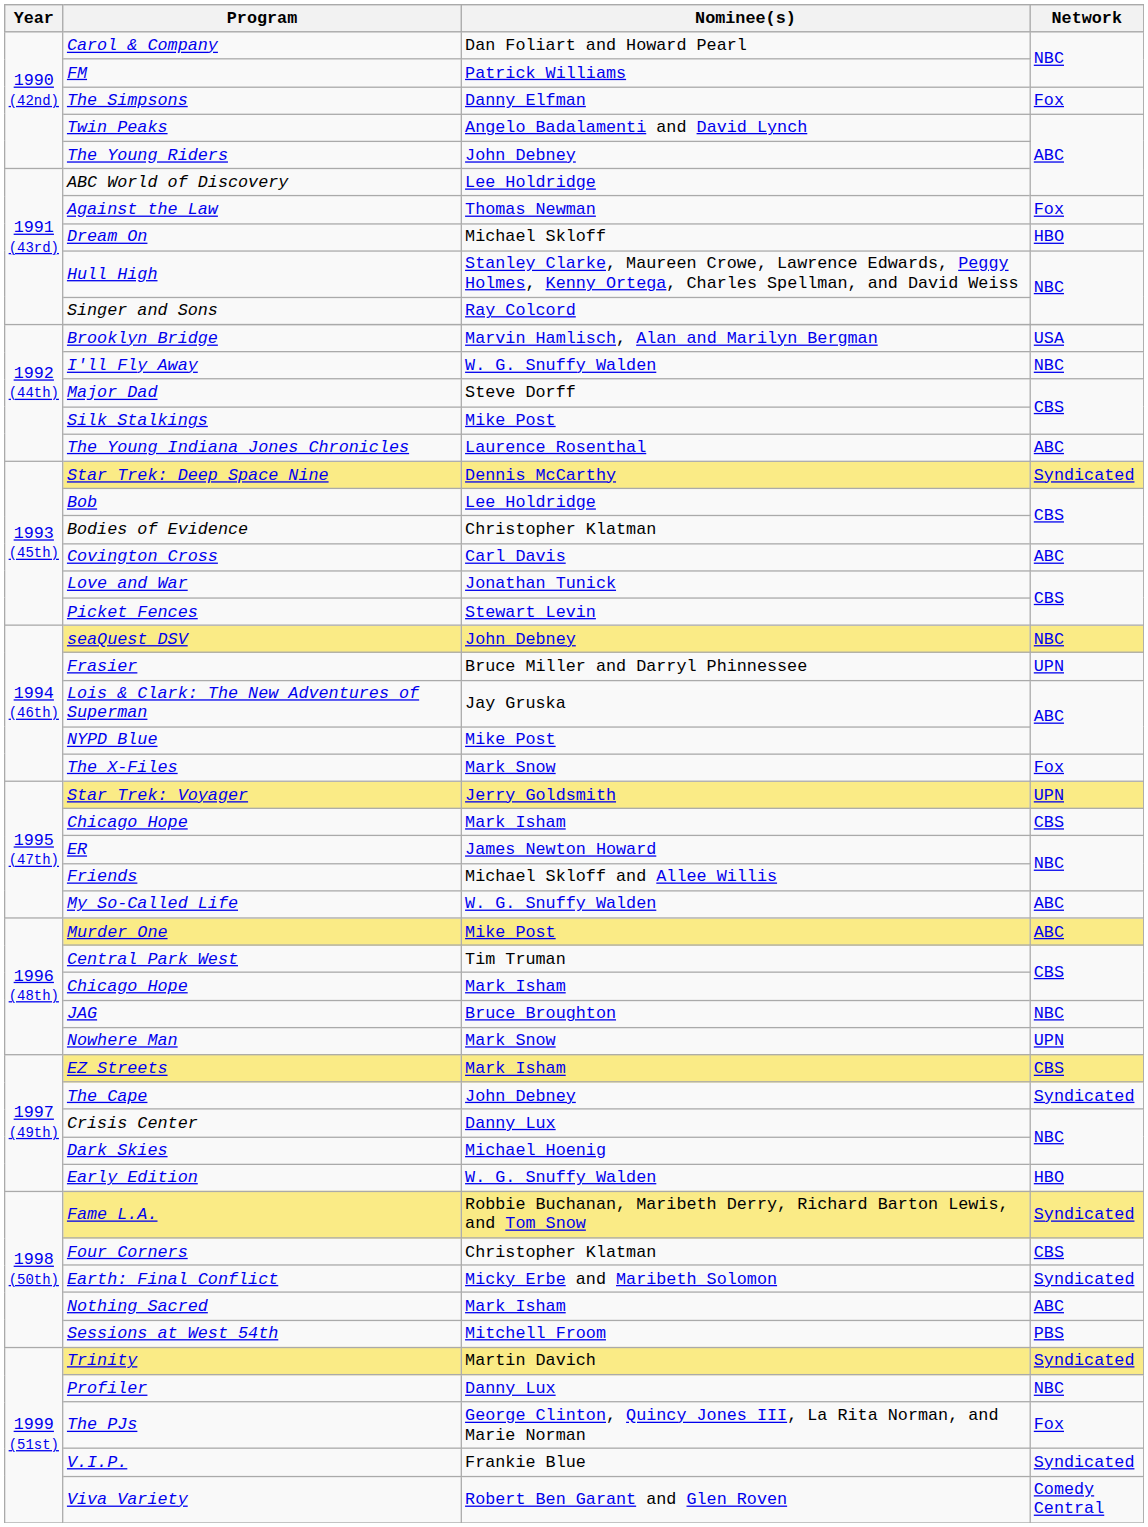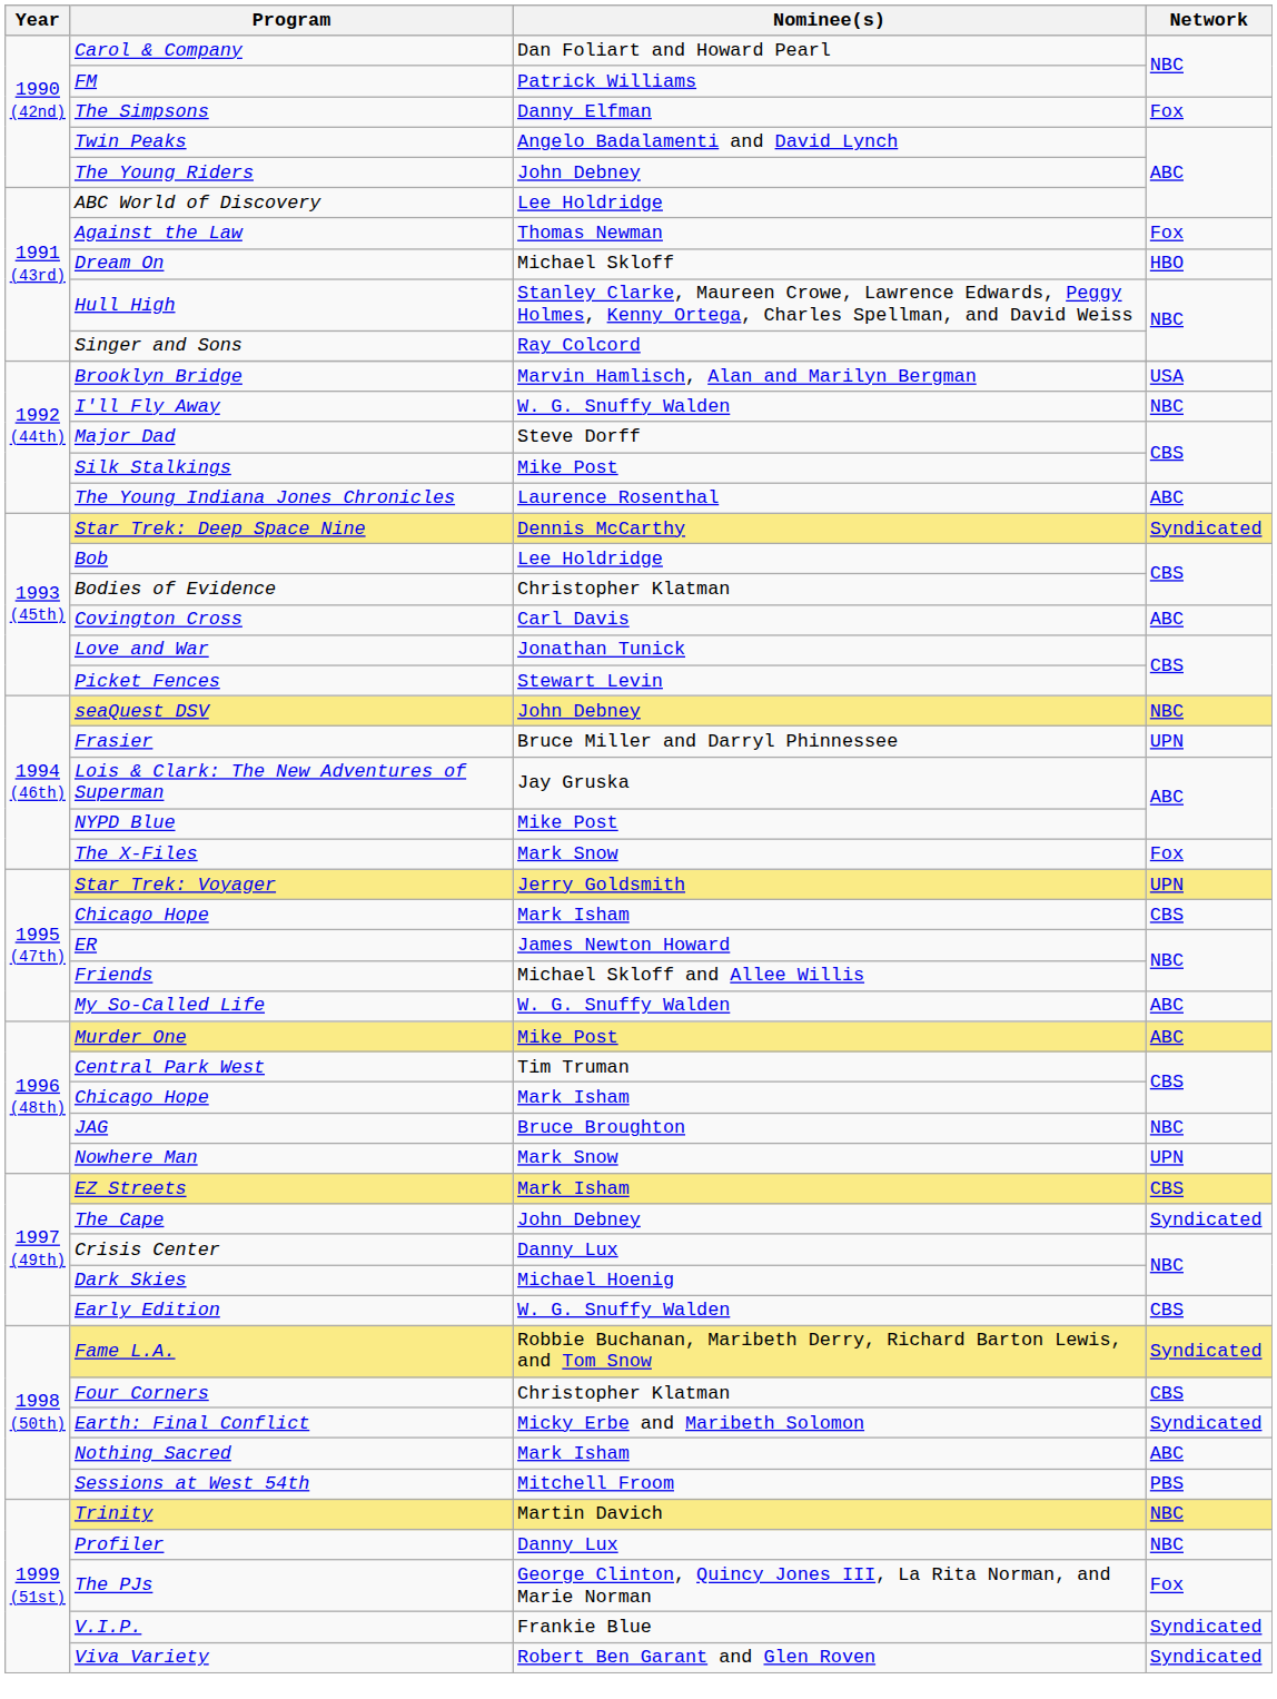Early Edition | Network: HBO -> CBS
Trinity | Network: Syndicated -> NBC
Viva Variety | Network: Comedy Central -> Syndicated
